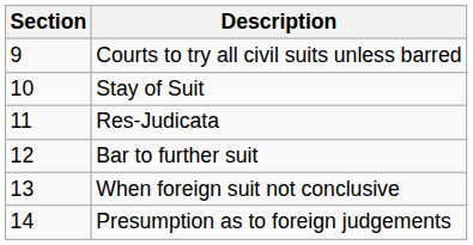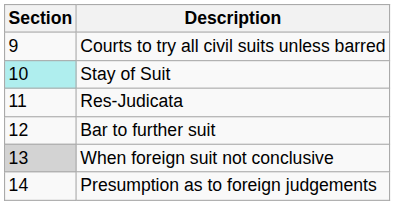Stay of Suit | Section: no background -> paleturquoise background
When foreign suit not conclusive | Section: no background -> lightgrey background
